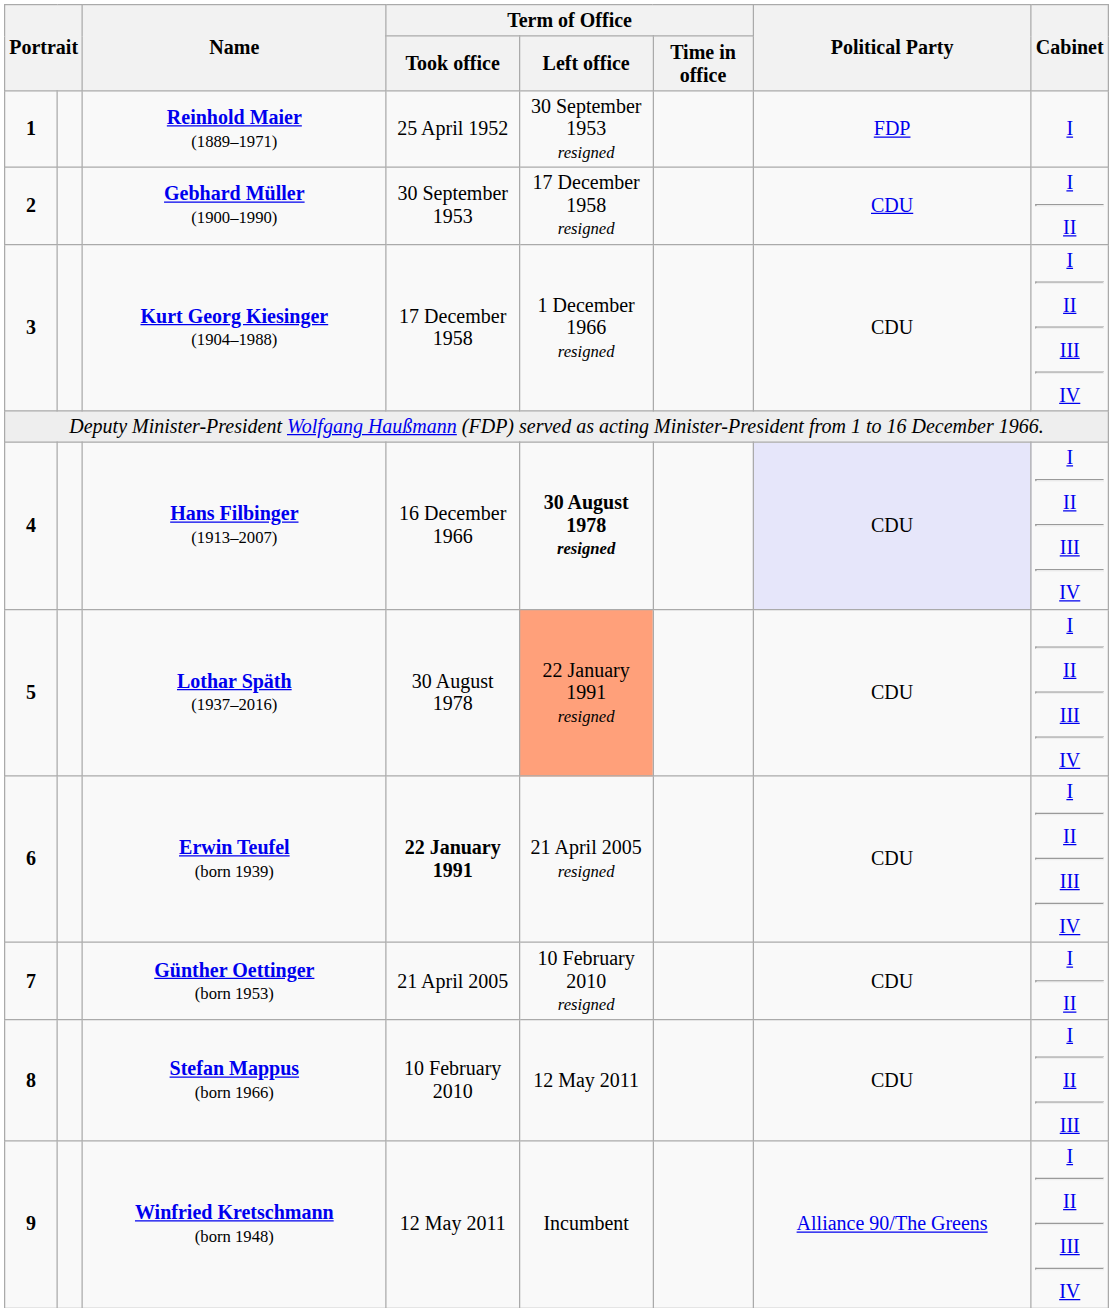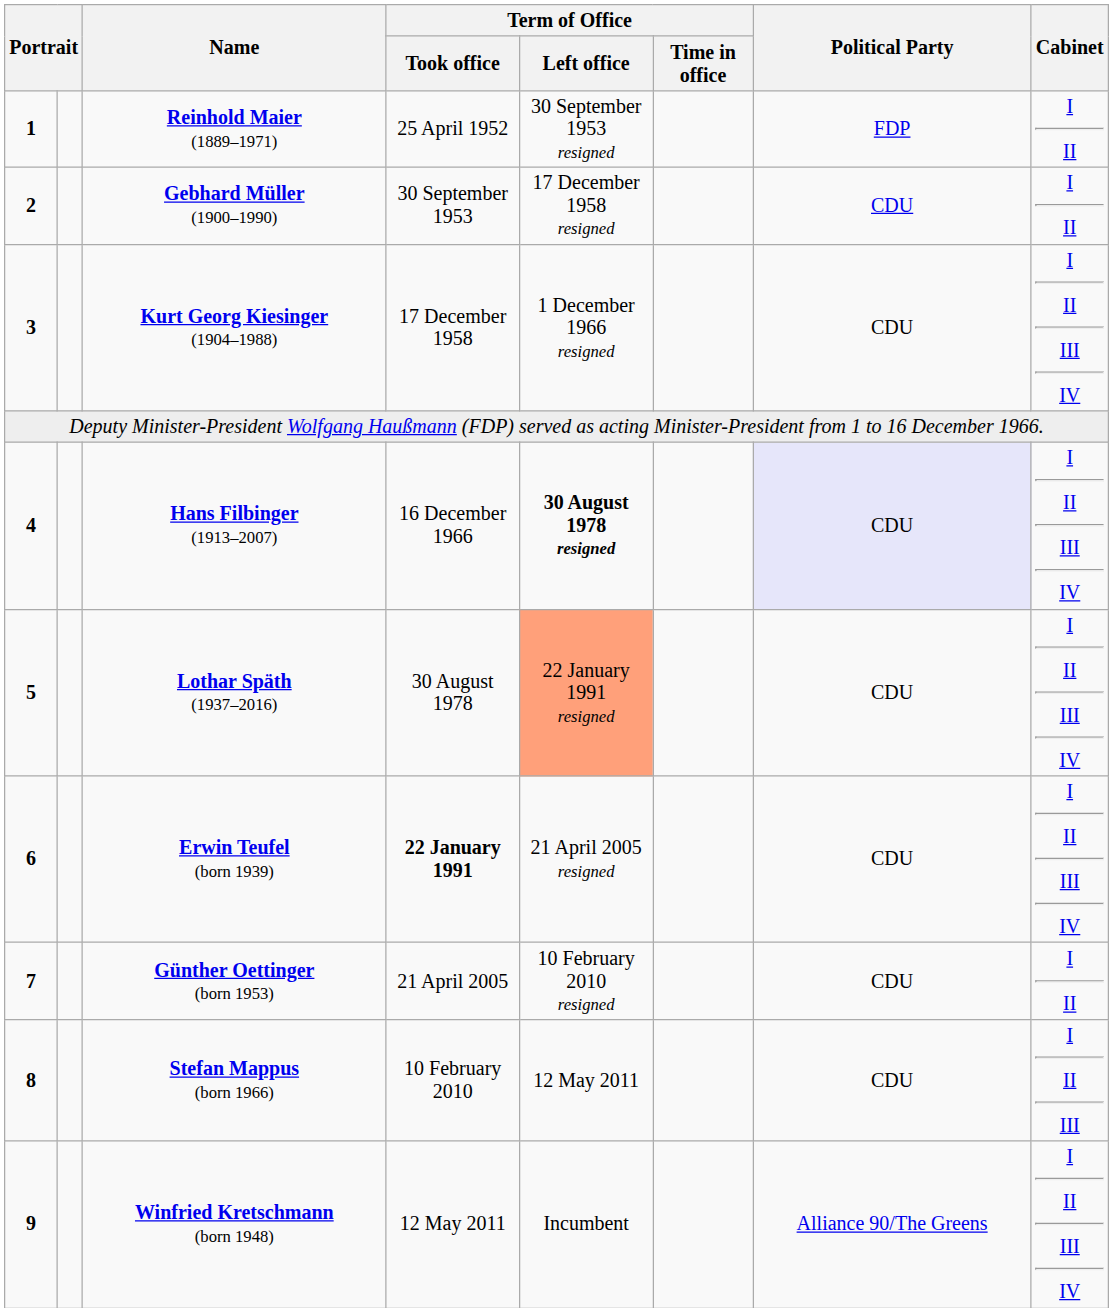Reinhold Maier (1889–1971) | Cabinet: I -> I II
